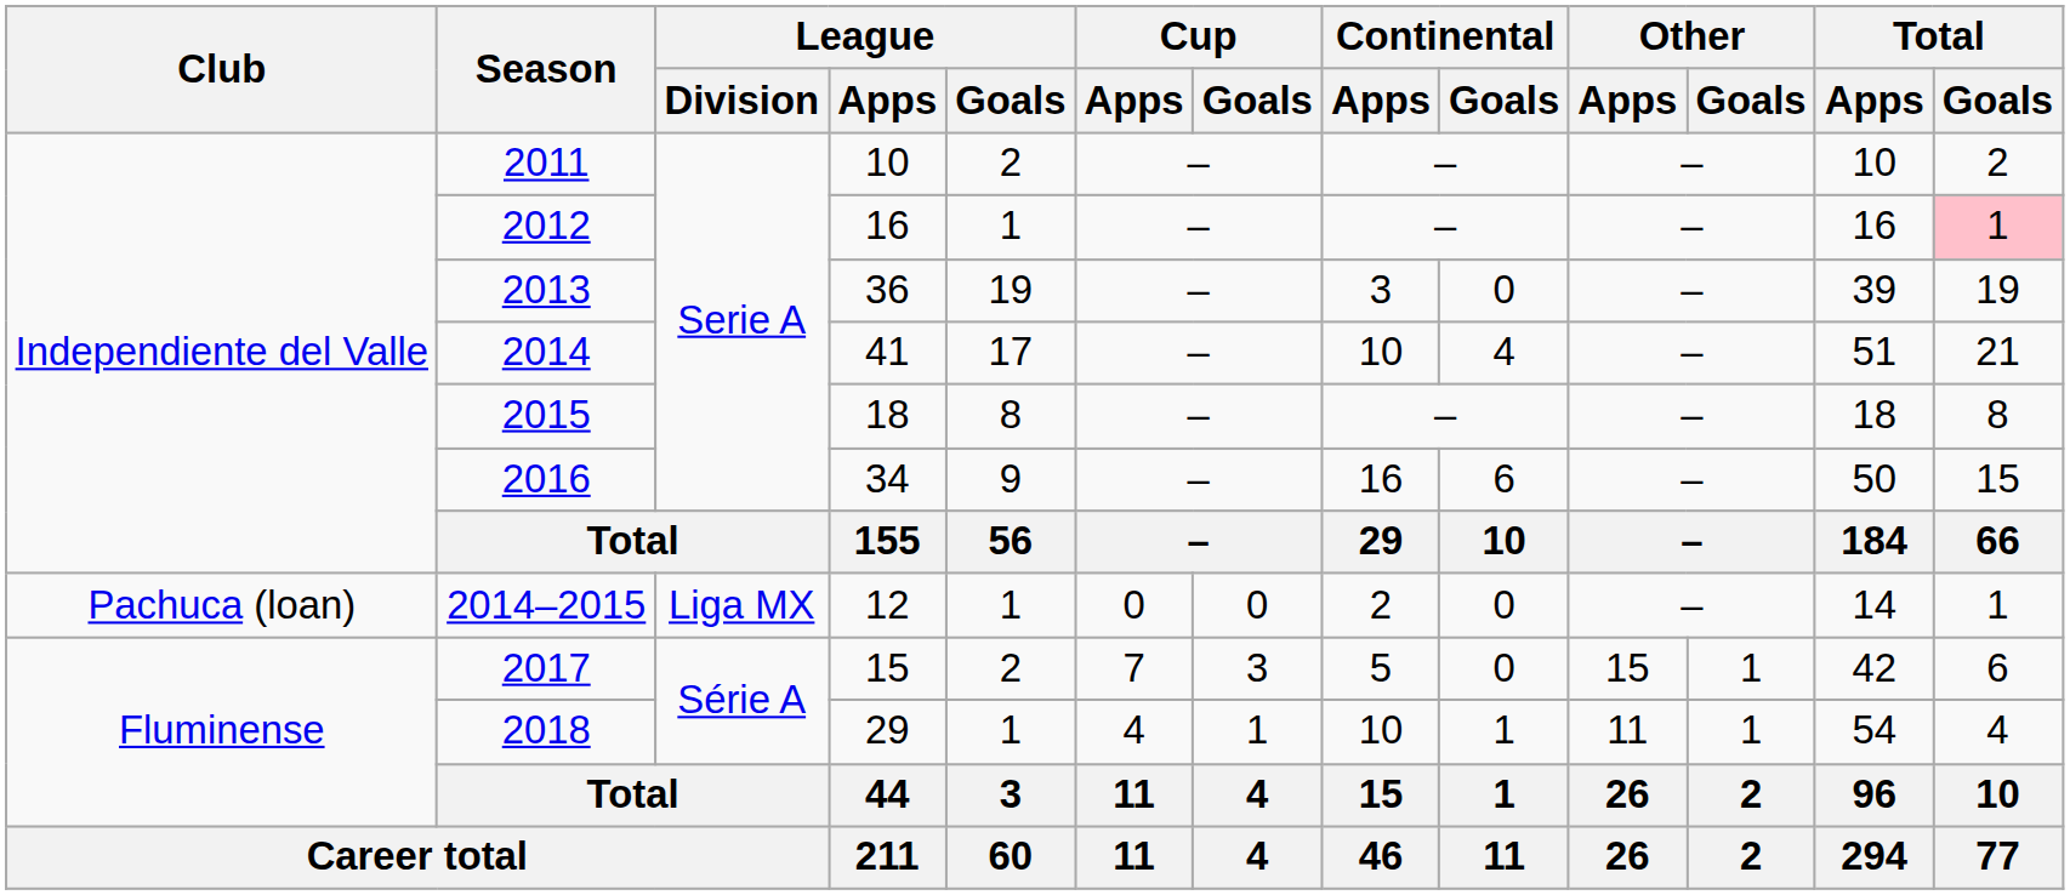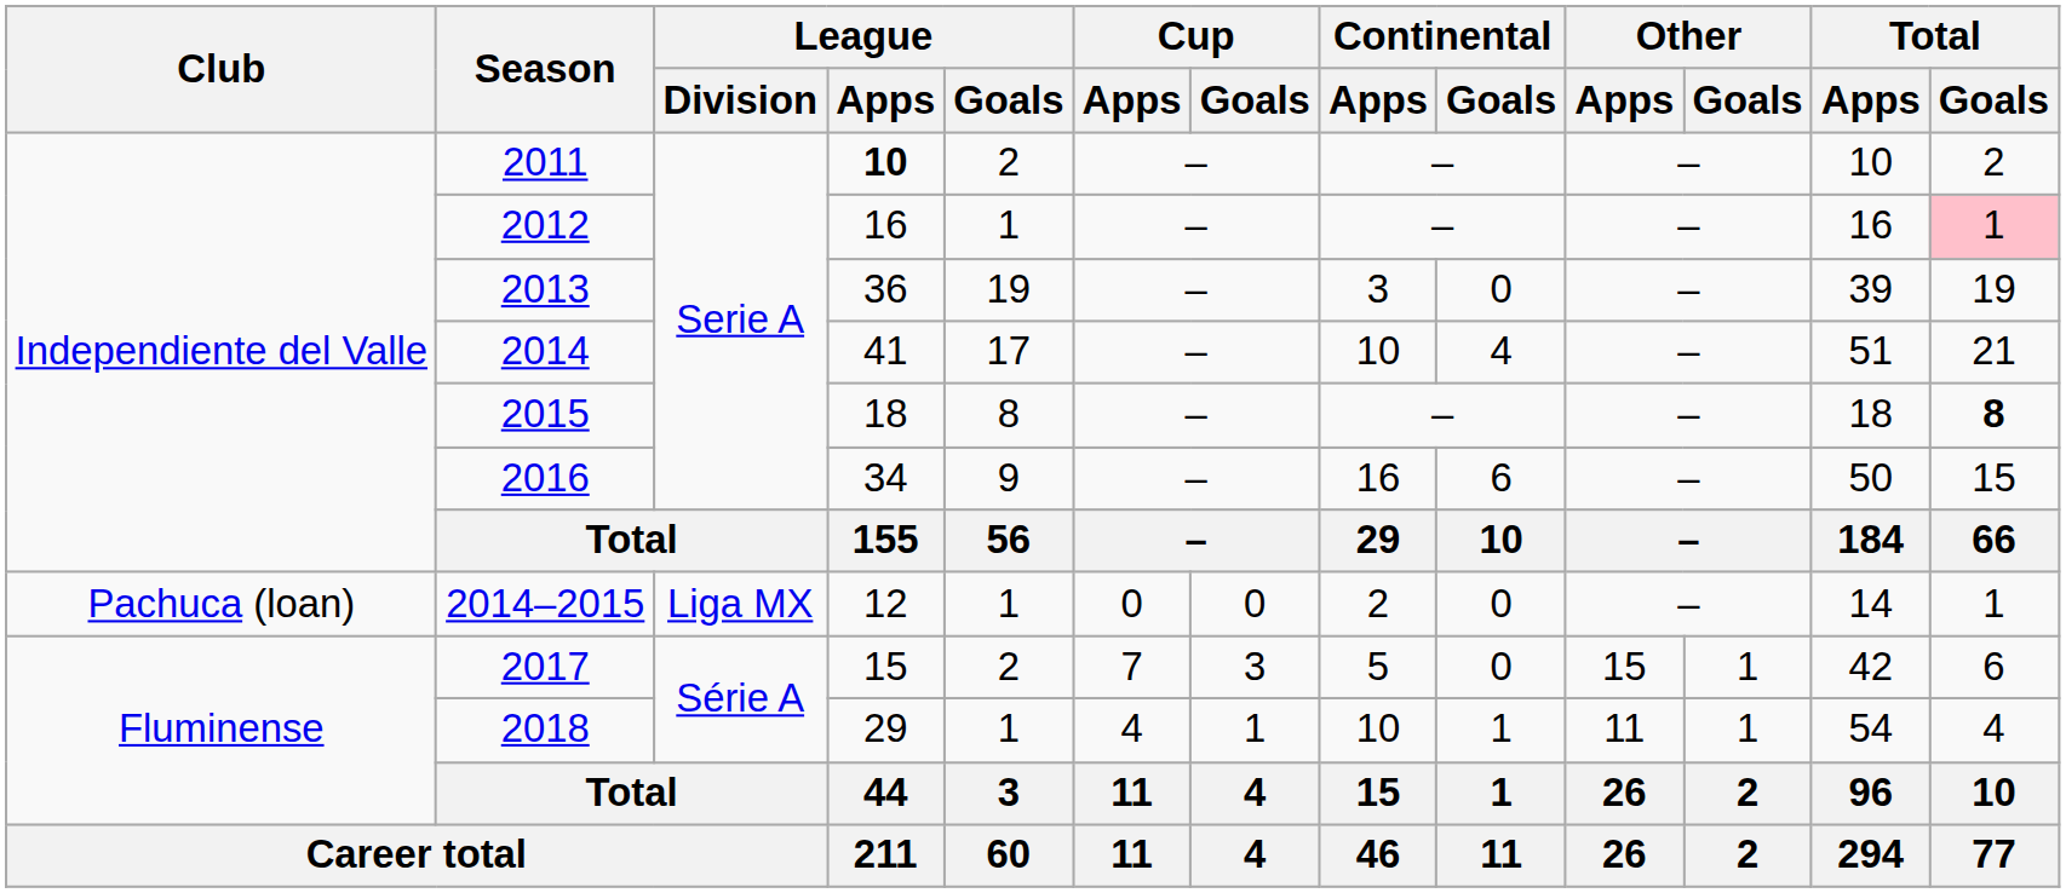2011 | League / Apps: normal -> bold
2015 | Total / Goals: normal -> bold
